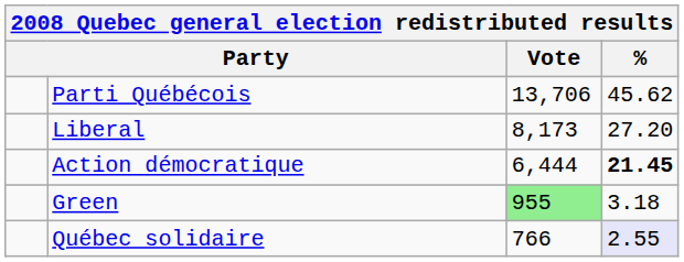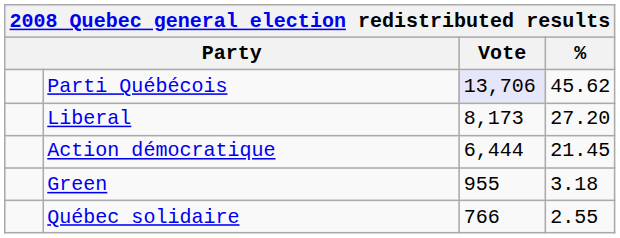Parti Québécois | Vote: no background -> lavender background
Action démocratique | %: bold -> normal
Green | Vote: lightgreen background -> no background
Québec solidaire | %: lavender background -> no background
